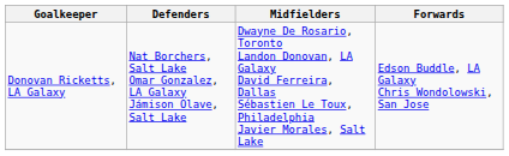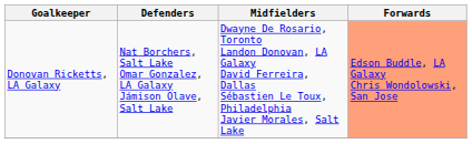Donovan Ricketts, LA Galaxy | Forwards: no background -> lightsalmon background
